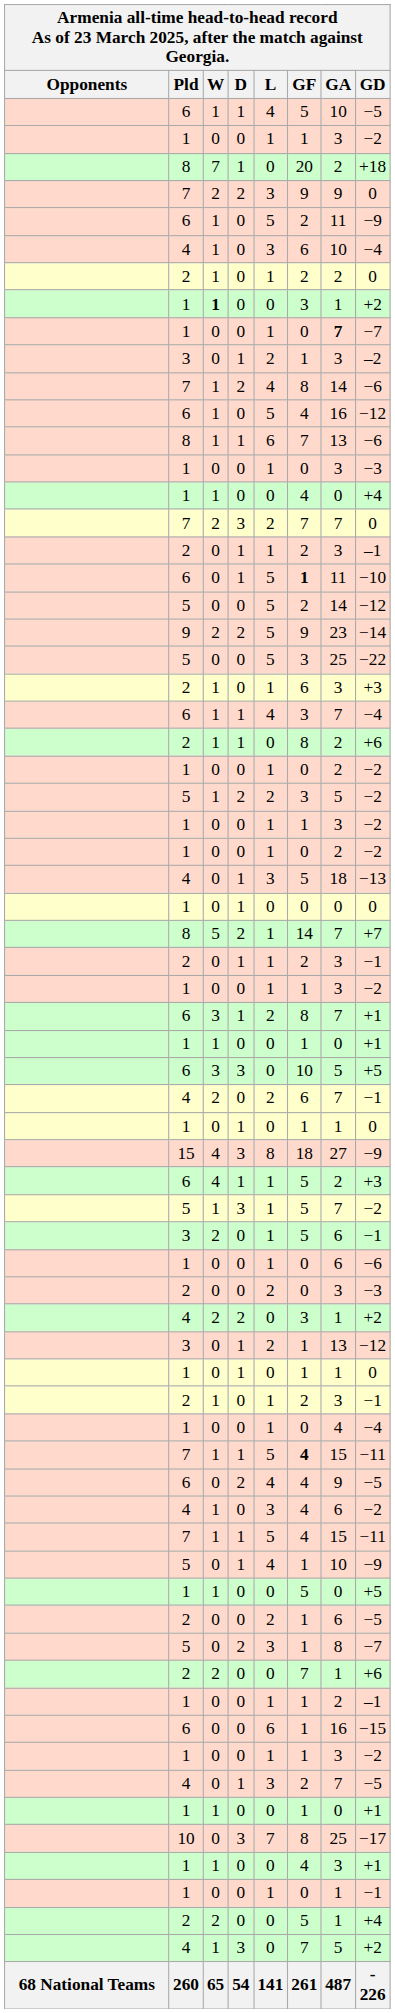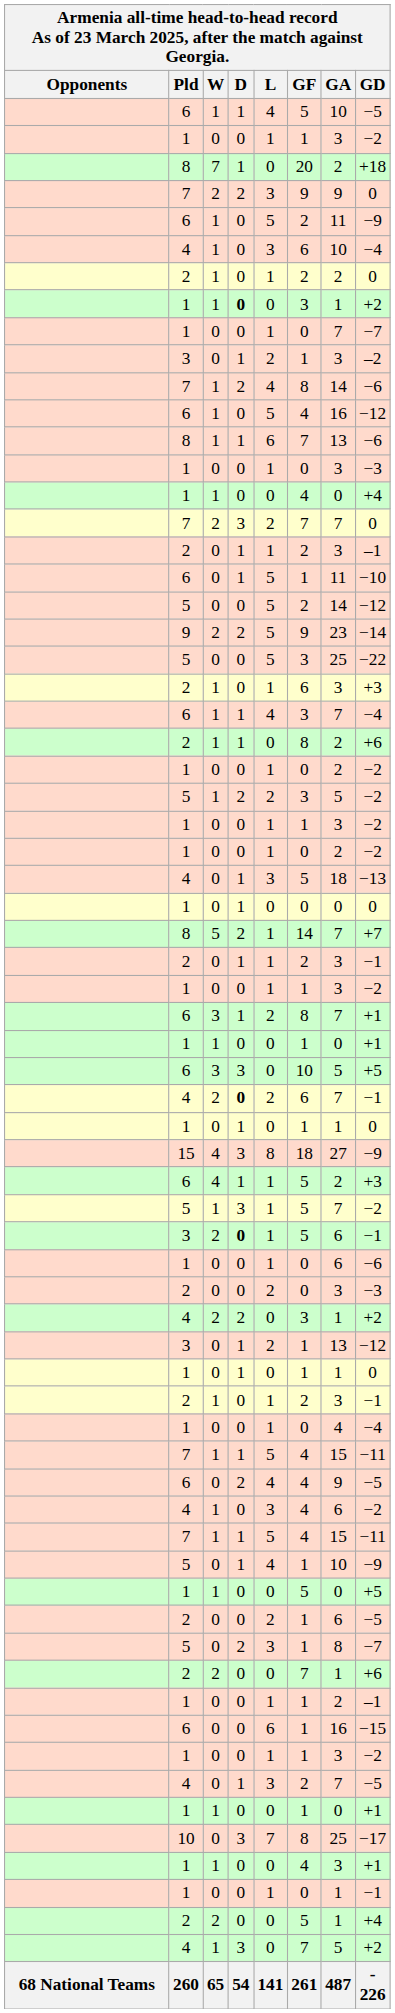row 10 | W: bold -> normal
row 10 | D: normal -> bold
row 11 | GA: bold -> normal
row 20 | GF: bold -> normal
row 39 | D: normal -> bold
row 44 | D: normal -> bold
row 52 | GF: bold -> normal
